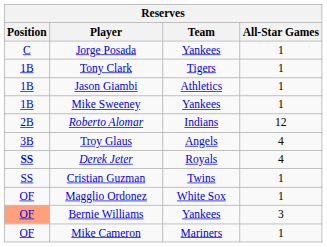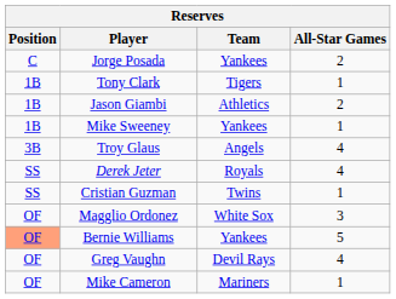Jorge Posada | All-Star Games: 1 -> 2
Jason Giambi | All-Star Games: 1 -> 2
- row: 2B | Roberto Alomar | Indians | 12
Derek Jeter | Position: bold -> normal
Magglio Ordonez | All-Star Games: 1 -> 3
Bernie Williams | All-Star Games: 3 -> 5
+ row: OF | Greg Vaughn | Devil Rays | 4
